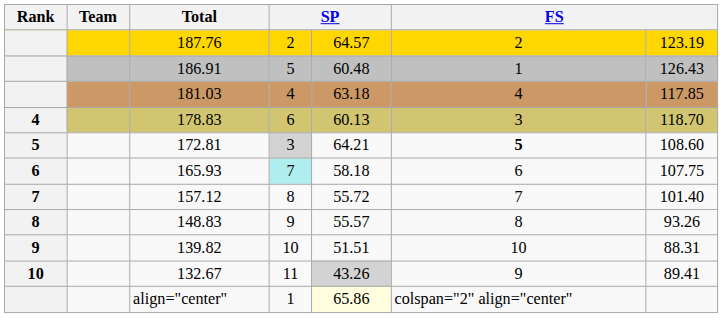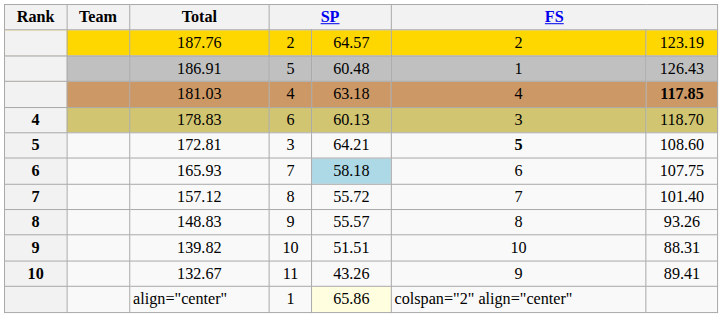181.03 | column 7: normal -> bold
172.81 | column 4: lightgrey background -> no background
165.93 | column 4: paleturquoise background -> no background
165.93 | column 5: no background -> lightblue background
132.67 | column 5: lightgrey background -> no background
